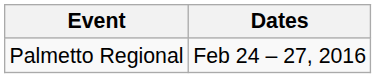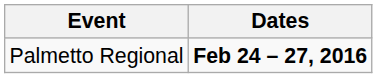Palmetto Regional | Dates: normal -> bold
